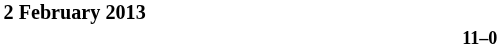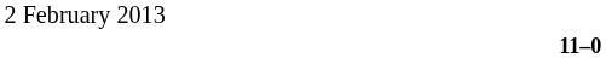2 February 2013 | column 1: bold -> normal
